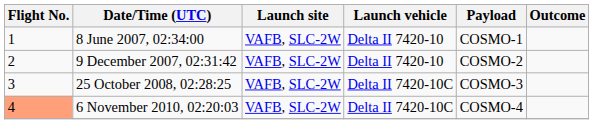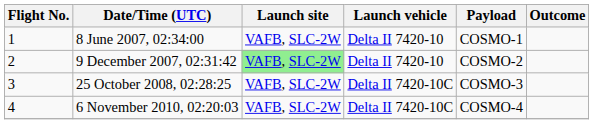9 December 2007, 02:31:42 | Launch site: no background -> lightgreen background
6 November 2010, 02:20:03 | Flight No.: lightsalmon background -> no background
